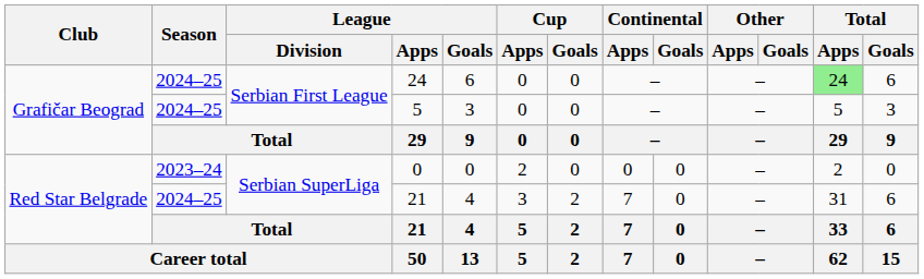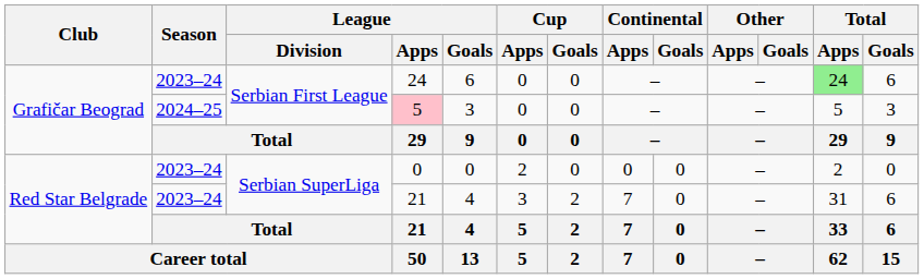row 3 | Season: 2024–25 -> 2023–24
row 4 | League / Apps: no background -> pink background
row 7 | Season: 2024–25 -> 2023–24
